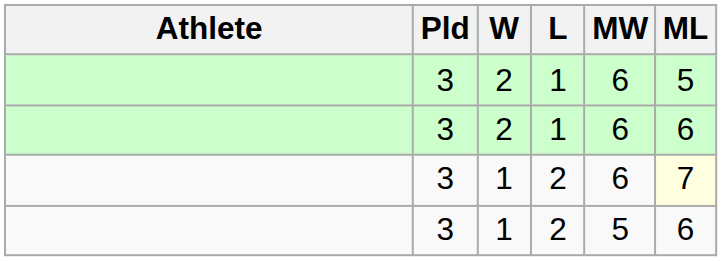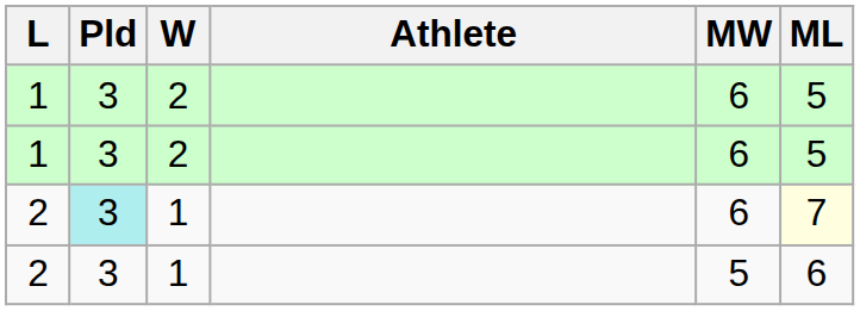columns swapped: Athlete <-> L
row 3 | ML: 6 -> 5
row 4 | Pld: no background -> paleturquoise background
